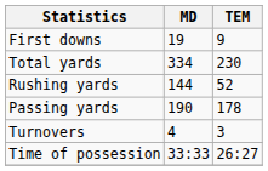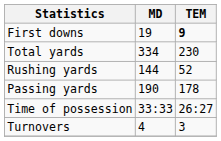First downs | TEM: normal -> bold
rows swapped: Turnovers <-> Time of possession
